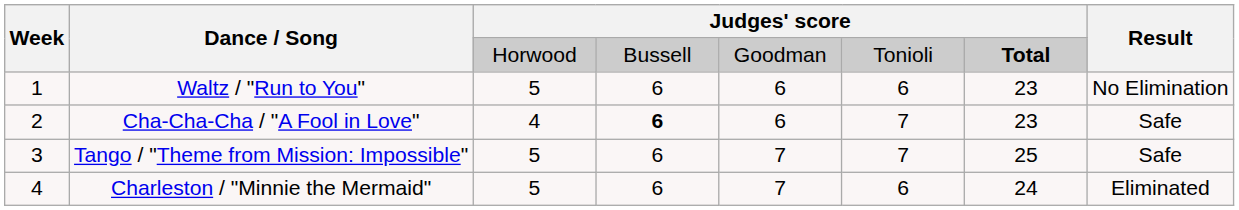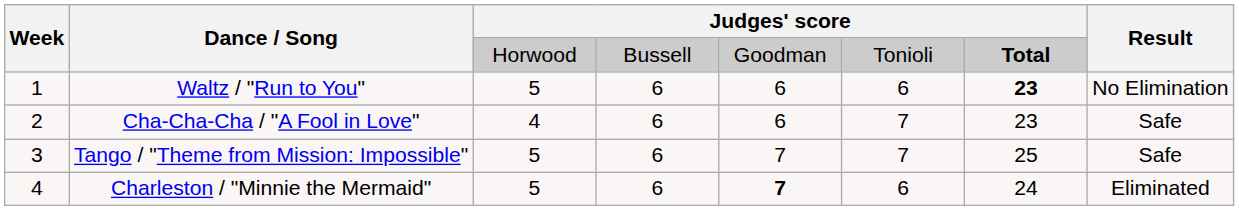Waltz / "Run to You" | column 7: normal -> bold
Cha-Cha-Cha / "A Fool in Love" | column 4: bold -> normal
Charleston / "Minnie the Mermaid" | column 5: normal -> bold
